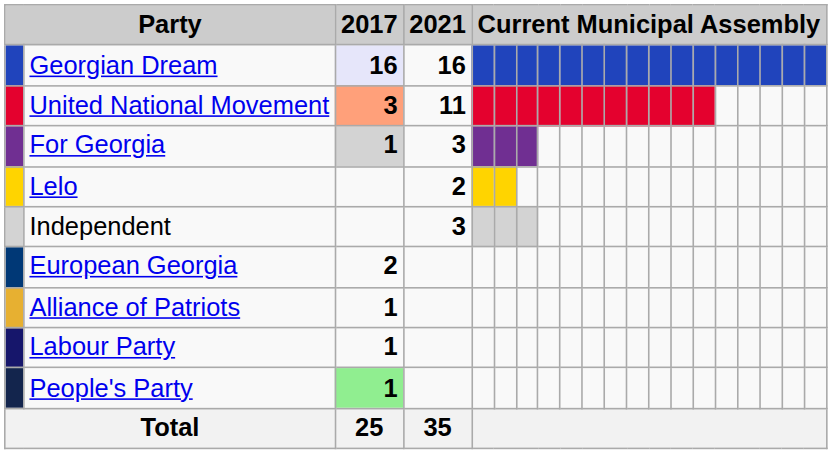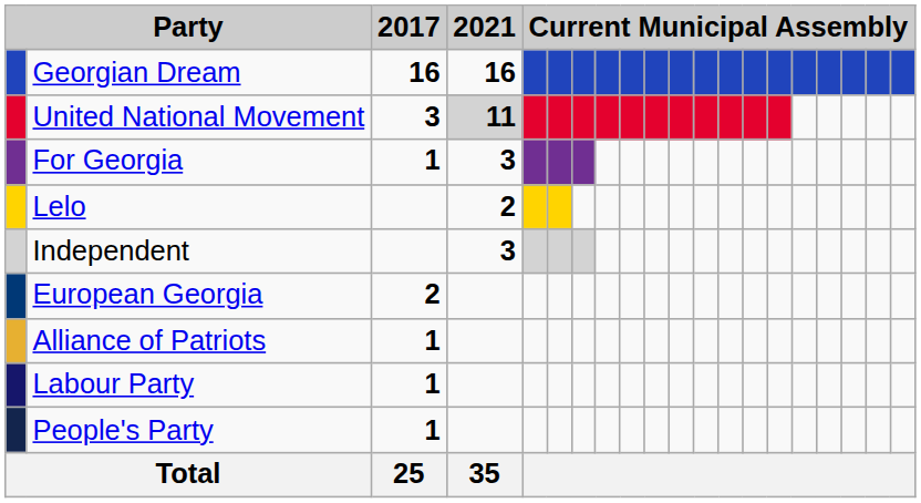Georgian Dream | 2017: lavender background -> no background
United National Movement | 2017: lightsalmon background -> no background
United National Movement | 2021: no background -> lightgrey background
For Georgia | 2017: lightgrey background -> no background
People's Party | 2017: lightgreen background -> no background
